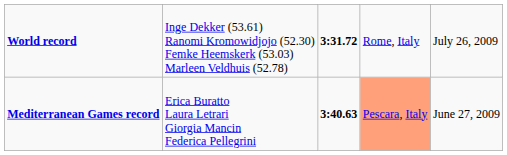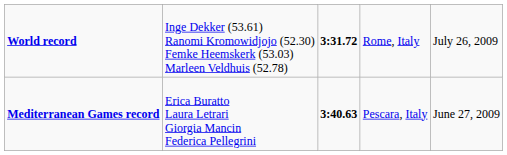Mediterranean Games record | column 4: lightsalmon background -> no background
